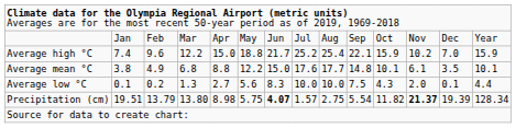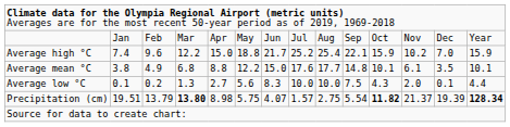Precipitation (cm) | column 4: normal -> bold
Precipitation (cm) | column 7: bold -> normal
Precipitation (cm) | column 11: normal -> bold
Precipitation (cm) | column 12: bold -> normal
Precipitation (cm) | column 14: normal -> bold
